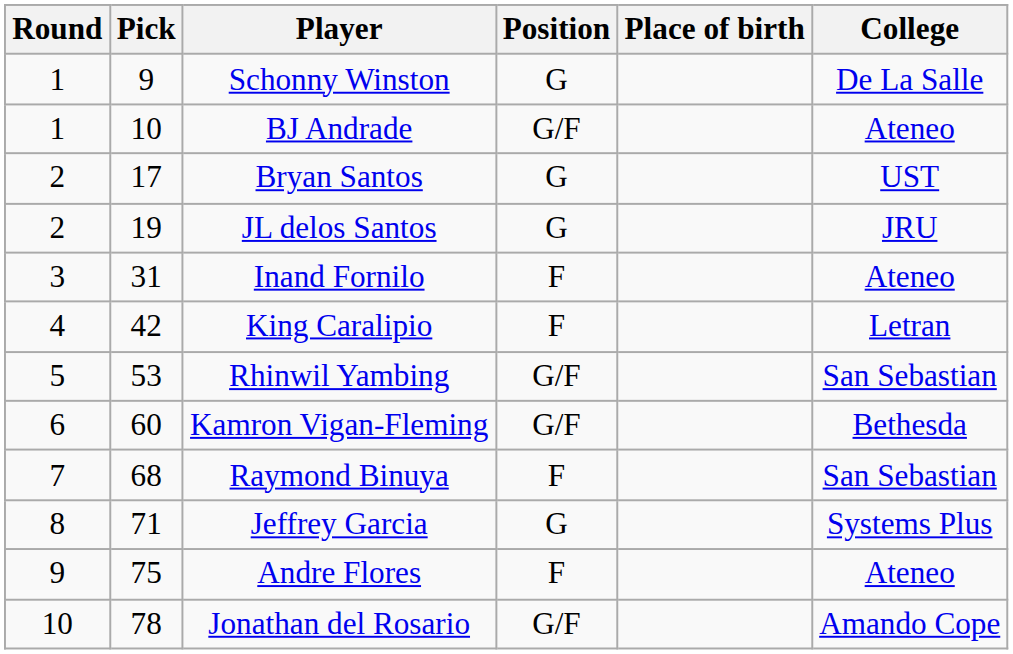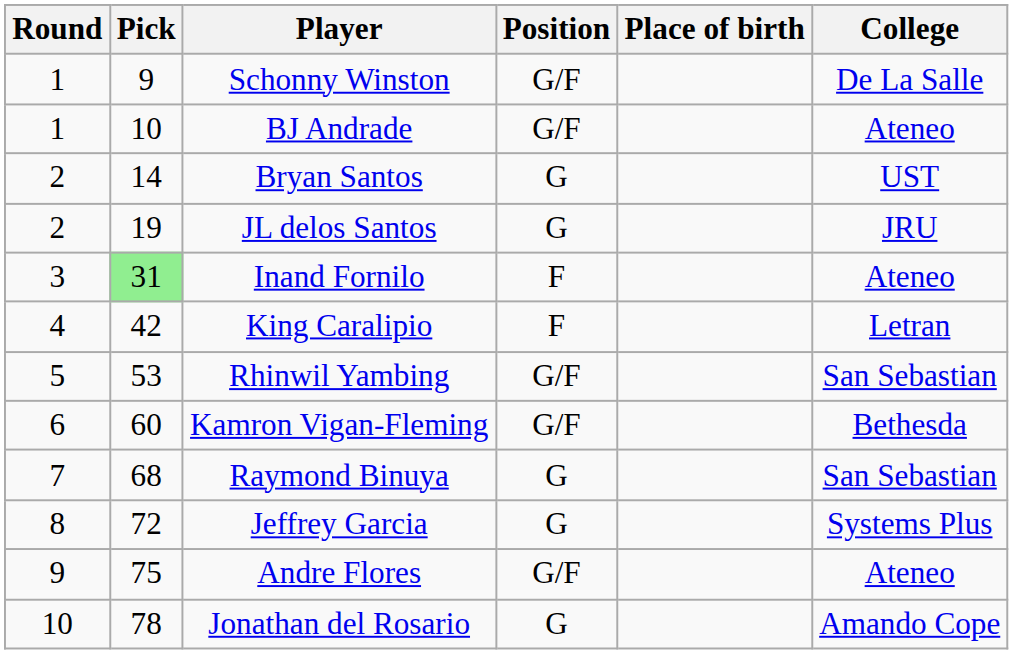Schonny Winston | Position: G -> G/F
Bryan Santos | Pick: 17 -> 14
Inand Fornilo | Pick: no background -> lightgreen background
Raymond Binuya | Position: F -> G
Jeffrey Garcia | Pick: 71 -> 72
Andre Flores | Position: F -> G/F
Jonathan del Rosario | Position: G/F -> G
